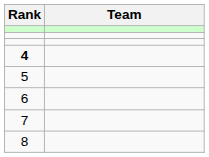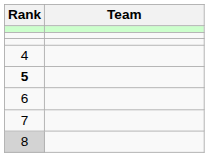row 5 | Rank: bold -> normal
row 6 | Rank: normal -> bold
row 9 | Rank: no background -> lightgrey background
